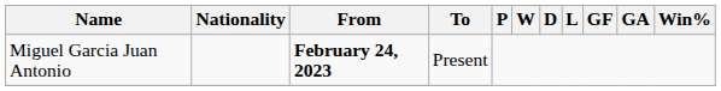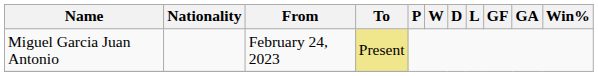Miguel Garcia Juan Antonio | From: bold -> normal
Miguel Garcia Juan Antonio | To: no background -> khaki background
